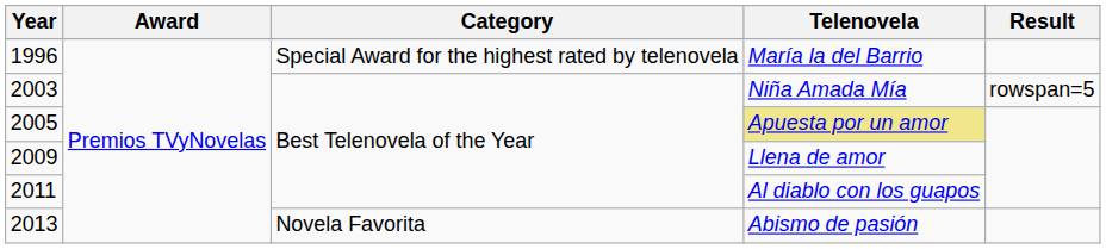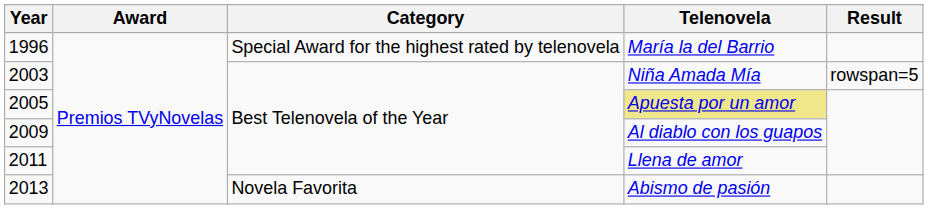2009 | Telenovela: Llena de amor -> Al diablo con los guapos
2011 | Telenovela: Al diablo con los guapos -> Llena de amor
